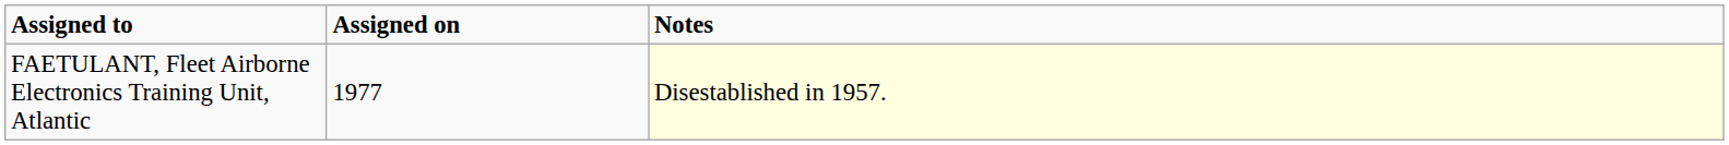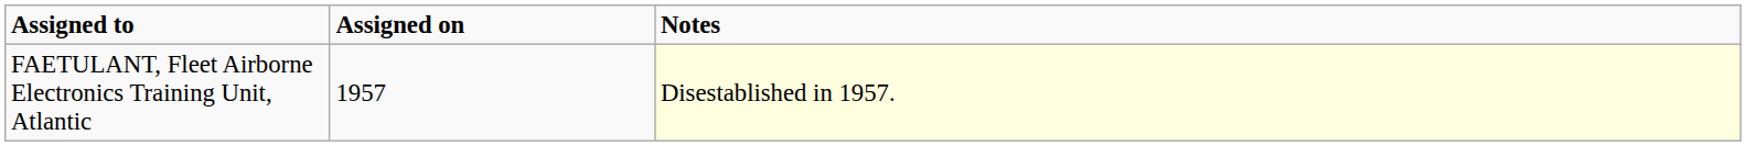row 2 | Assigned on: 1977 -> 1957
